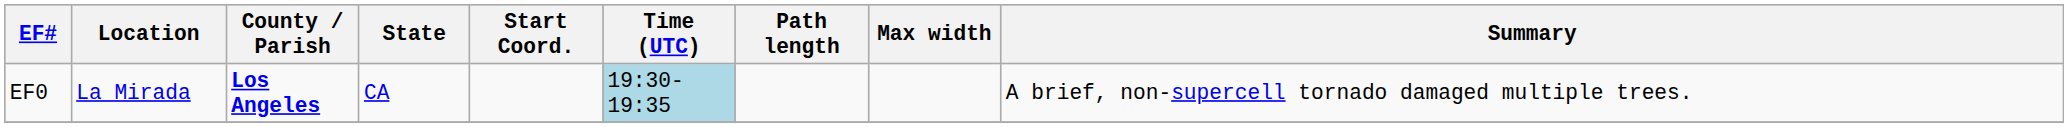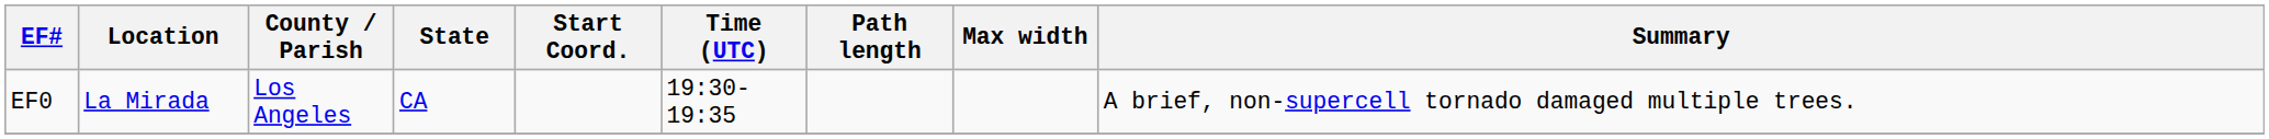EF0 | County / Parish: bold -> normal
EF0 | Time (UTC): lightblue background -> no background
